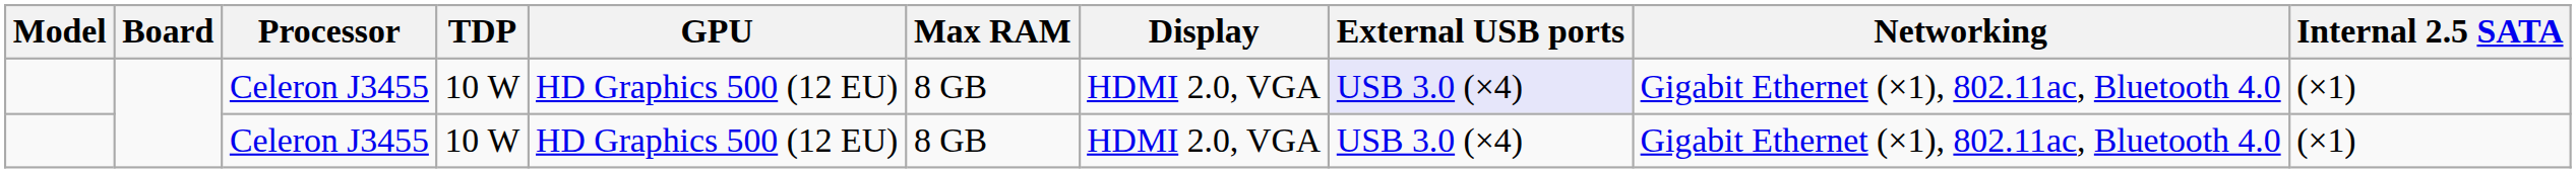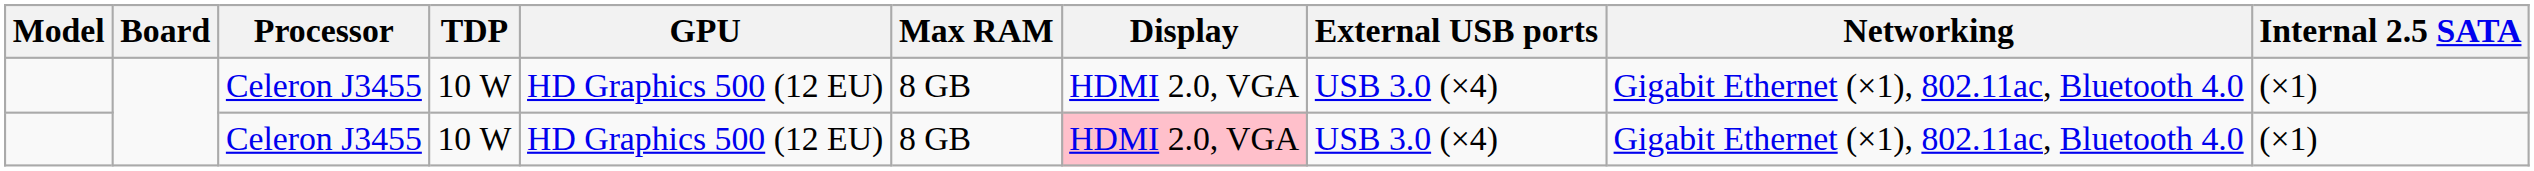row 2 | External USB ports: lavender background -> no background
row 3 | Display: no background -> pink background
